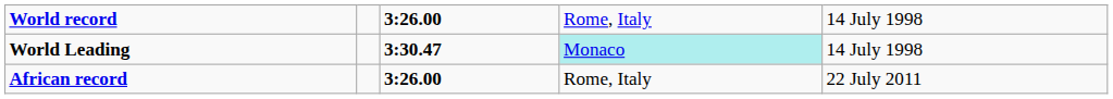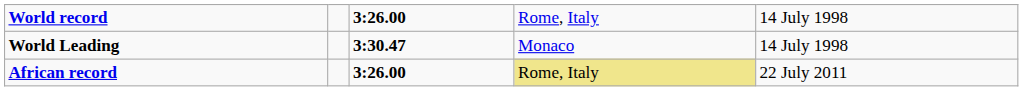World Leading | column 4: paleturquoise background -> no background
African record | column 4: no background -> khaki background
